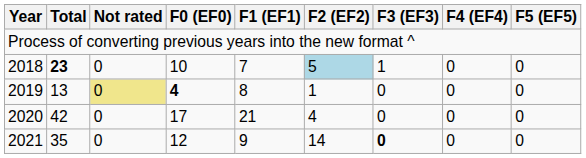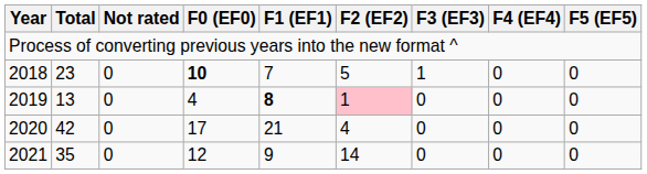2018 | Total: bold -> normal
2018 | F0 (EF0): normal -> bold
2018 | F2 (EF2): lightblue background -> no background
2019 | Not rated: khaki background -> no background
2019 | F0 (EF0): bold -> normal
2019 | F1 (EF1): normal -> bold
2019 | F2 (EF2): no background -> pink background
2021 | F3 (EF3): bold -> normal
